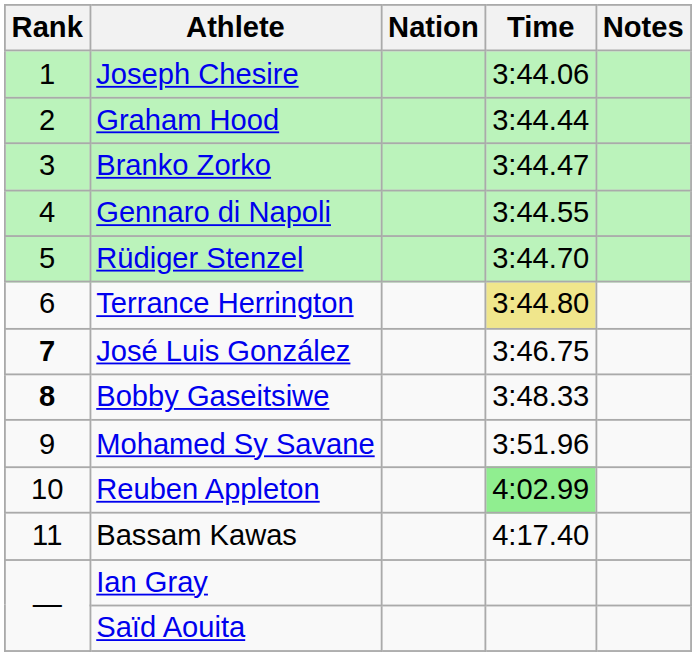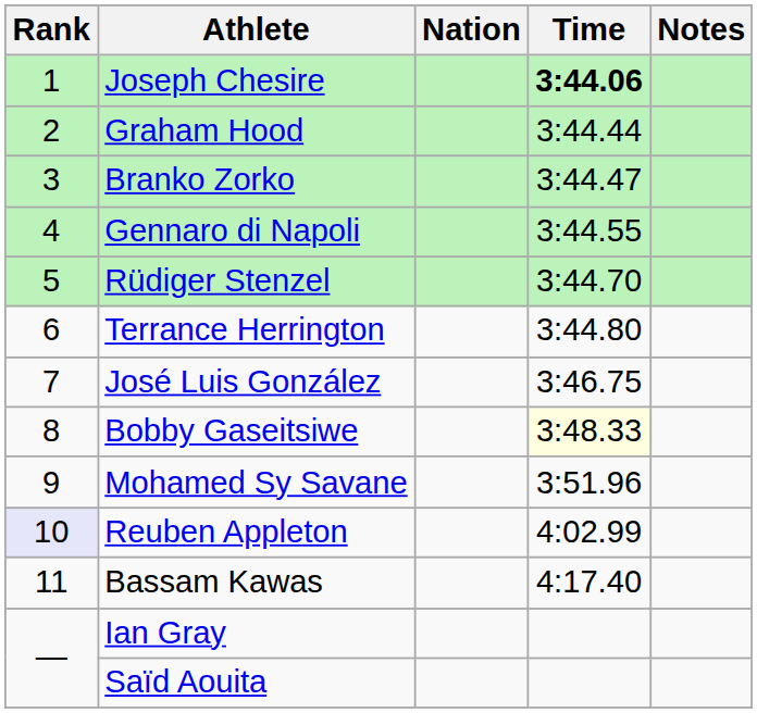Joseph Chesire | Time: normal -> bold
Terrance Herrington | Time: khaki background -> no background
José Luis González | Rank: bold -> normal
Bobby Gaseitsiwe | Rank: bold -> normal
Bobby Gaseitsiwe | Time: no background -> lightyellow background
Reuben Appleton | Rank: no background -> lavender background
Reuben Appleton | Time: lightgreen background -> no background
